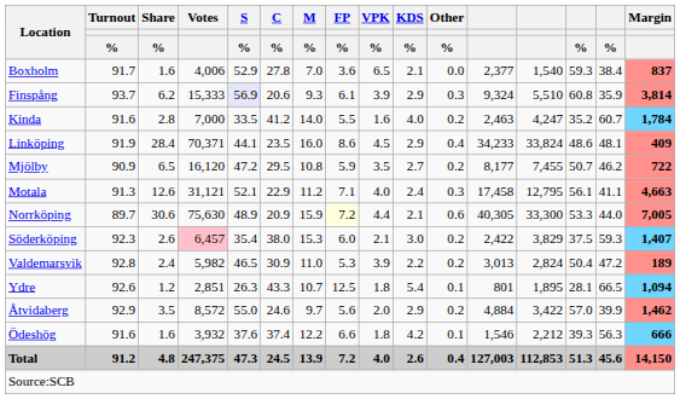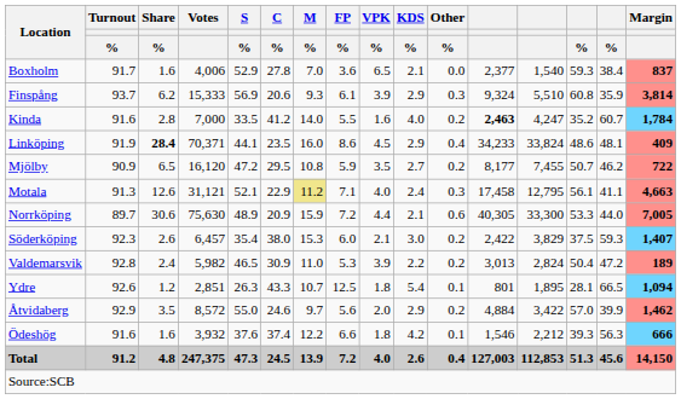Finspång | S / %: lavender background -> no background
Kinda | column 12: normal -> bold
Linköping | Share / %: normal -> bold
Motala | M / %: no background -> khaki background
Norrköping | FP / %: lightyellow background -> no background
Söderköping | Votes: pink background -> no background
